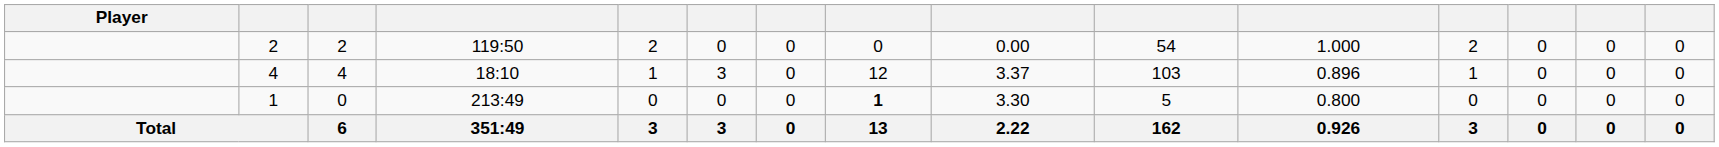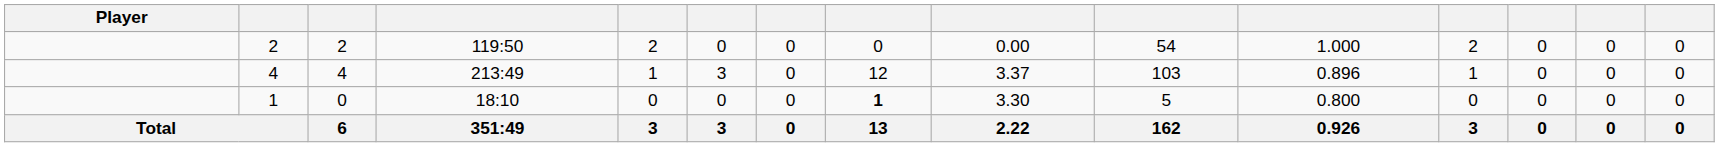row 3 | column 4: 18:10 -> 213:49
row 4 | column 4: 213:49 -> 18:10
